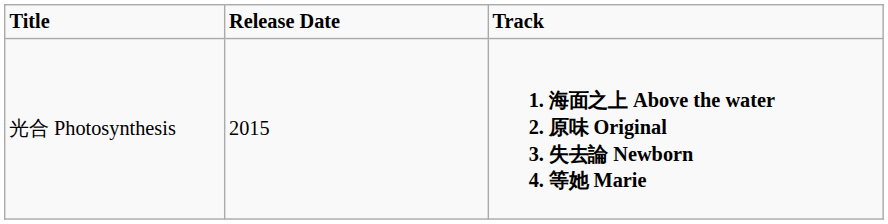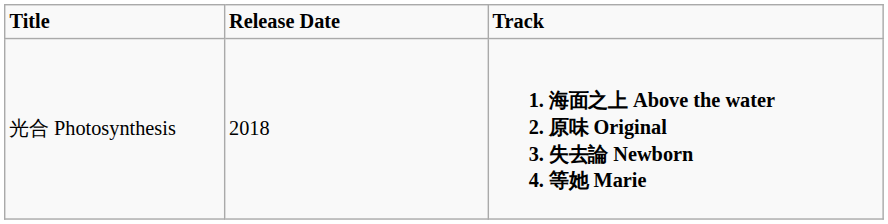光合 Photosynthesis | Release Date: 2015 -> 2018
